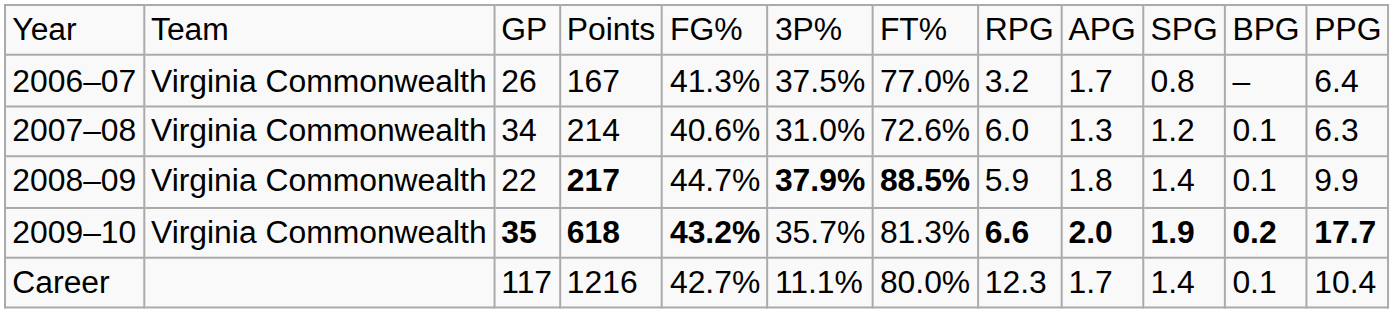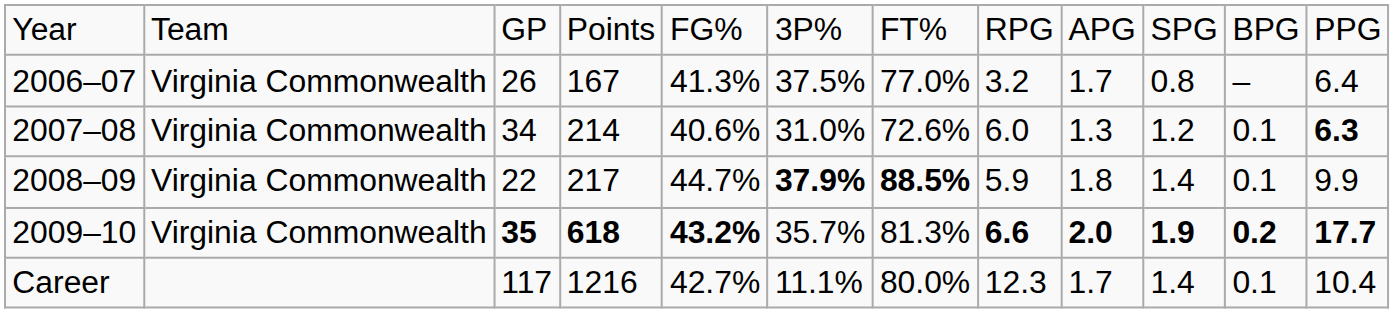2007–08 | column 12: normal -> bold
2008–09 | column 4: bold -> normal
